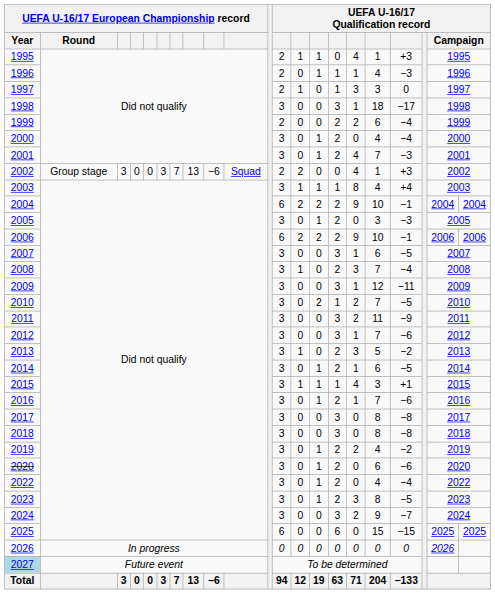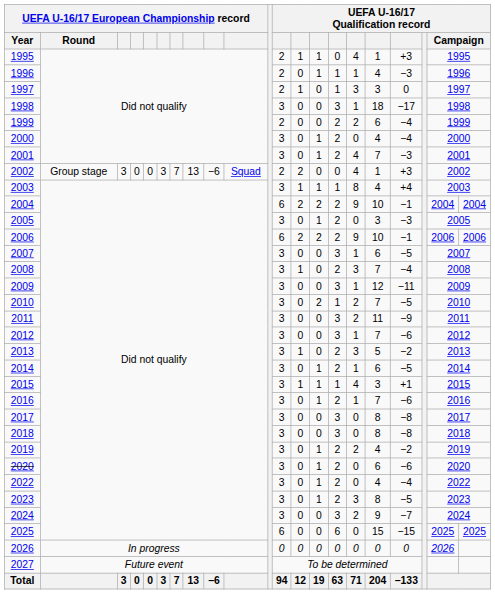2027 | UEFA U-16/17 European Championship record / Year: lightblue background -> no background
